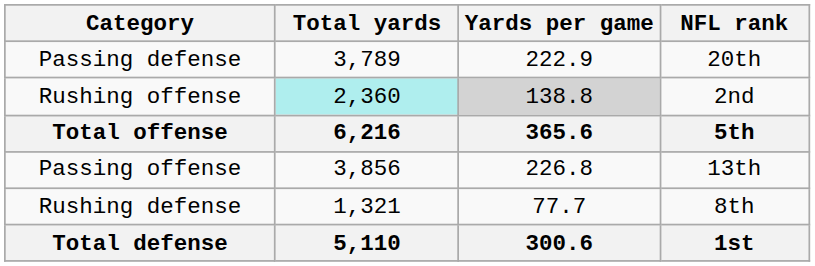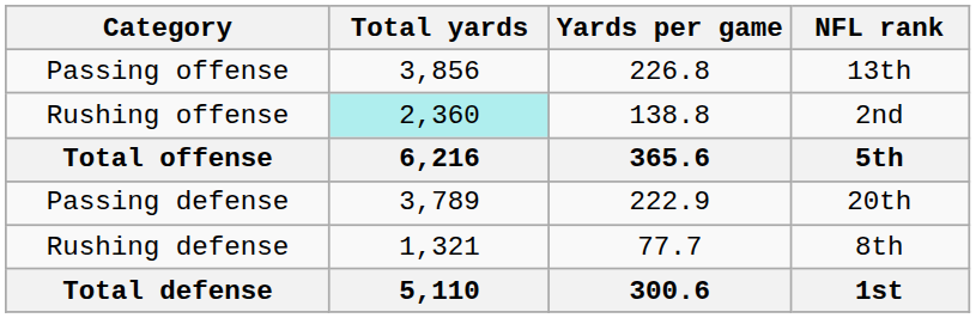rows swapped: Passing offense <-> Passing defense
Rushing offense | Yards per game: lightgrey background -> no background
